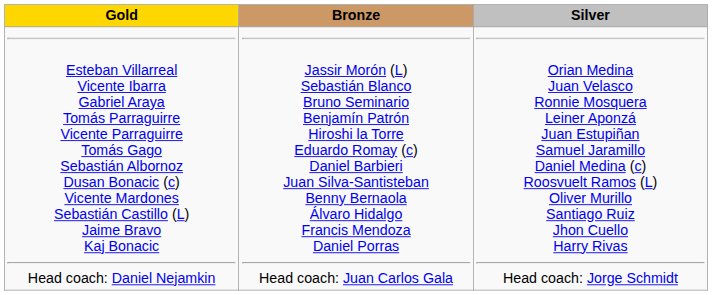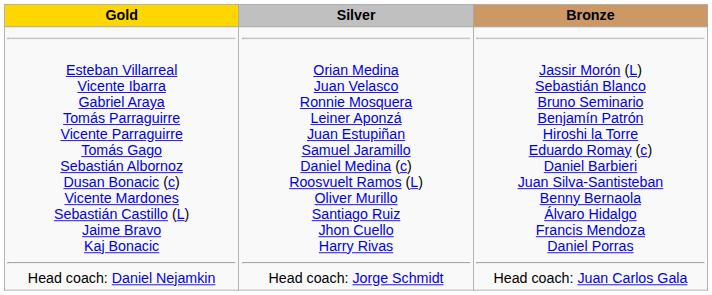columns swapped: Silver <-> Bronze
